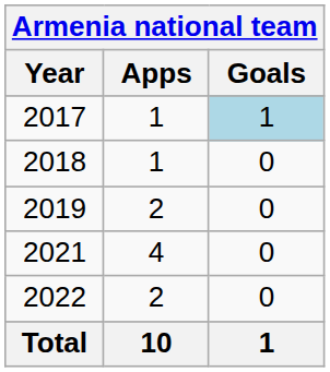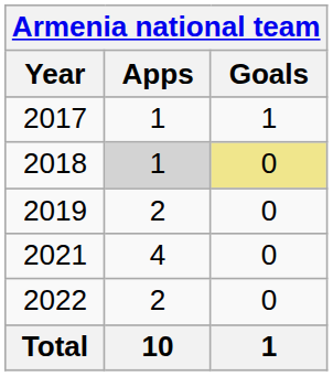2017 | Goals: lightblue background -> no background
2018 | Apps: no background -> lightgrey background
2018 | Goals: no background -> khaki background
